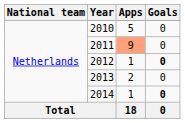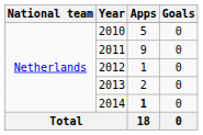2011 | Apps: lightsalmon background -> no background
2012 | Goals: bold -> normal
2014 | Apps: normal -> bold
2014 | Goals: bold -> normal
